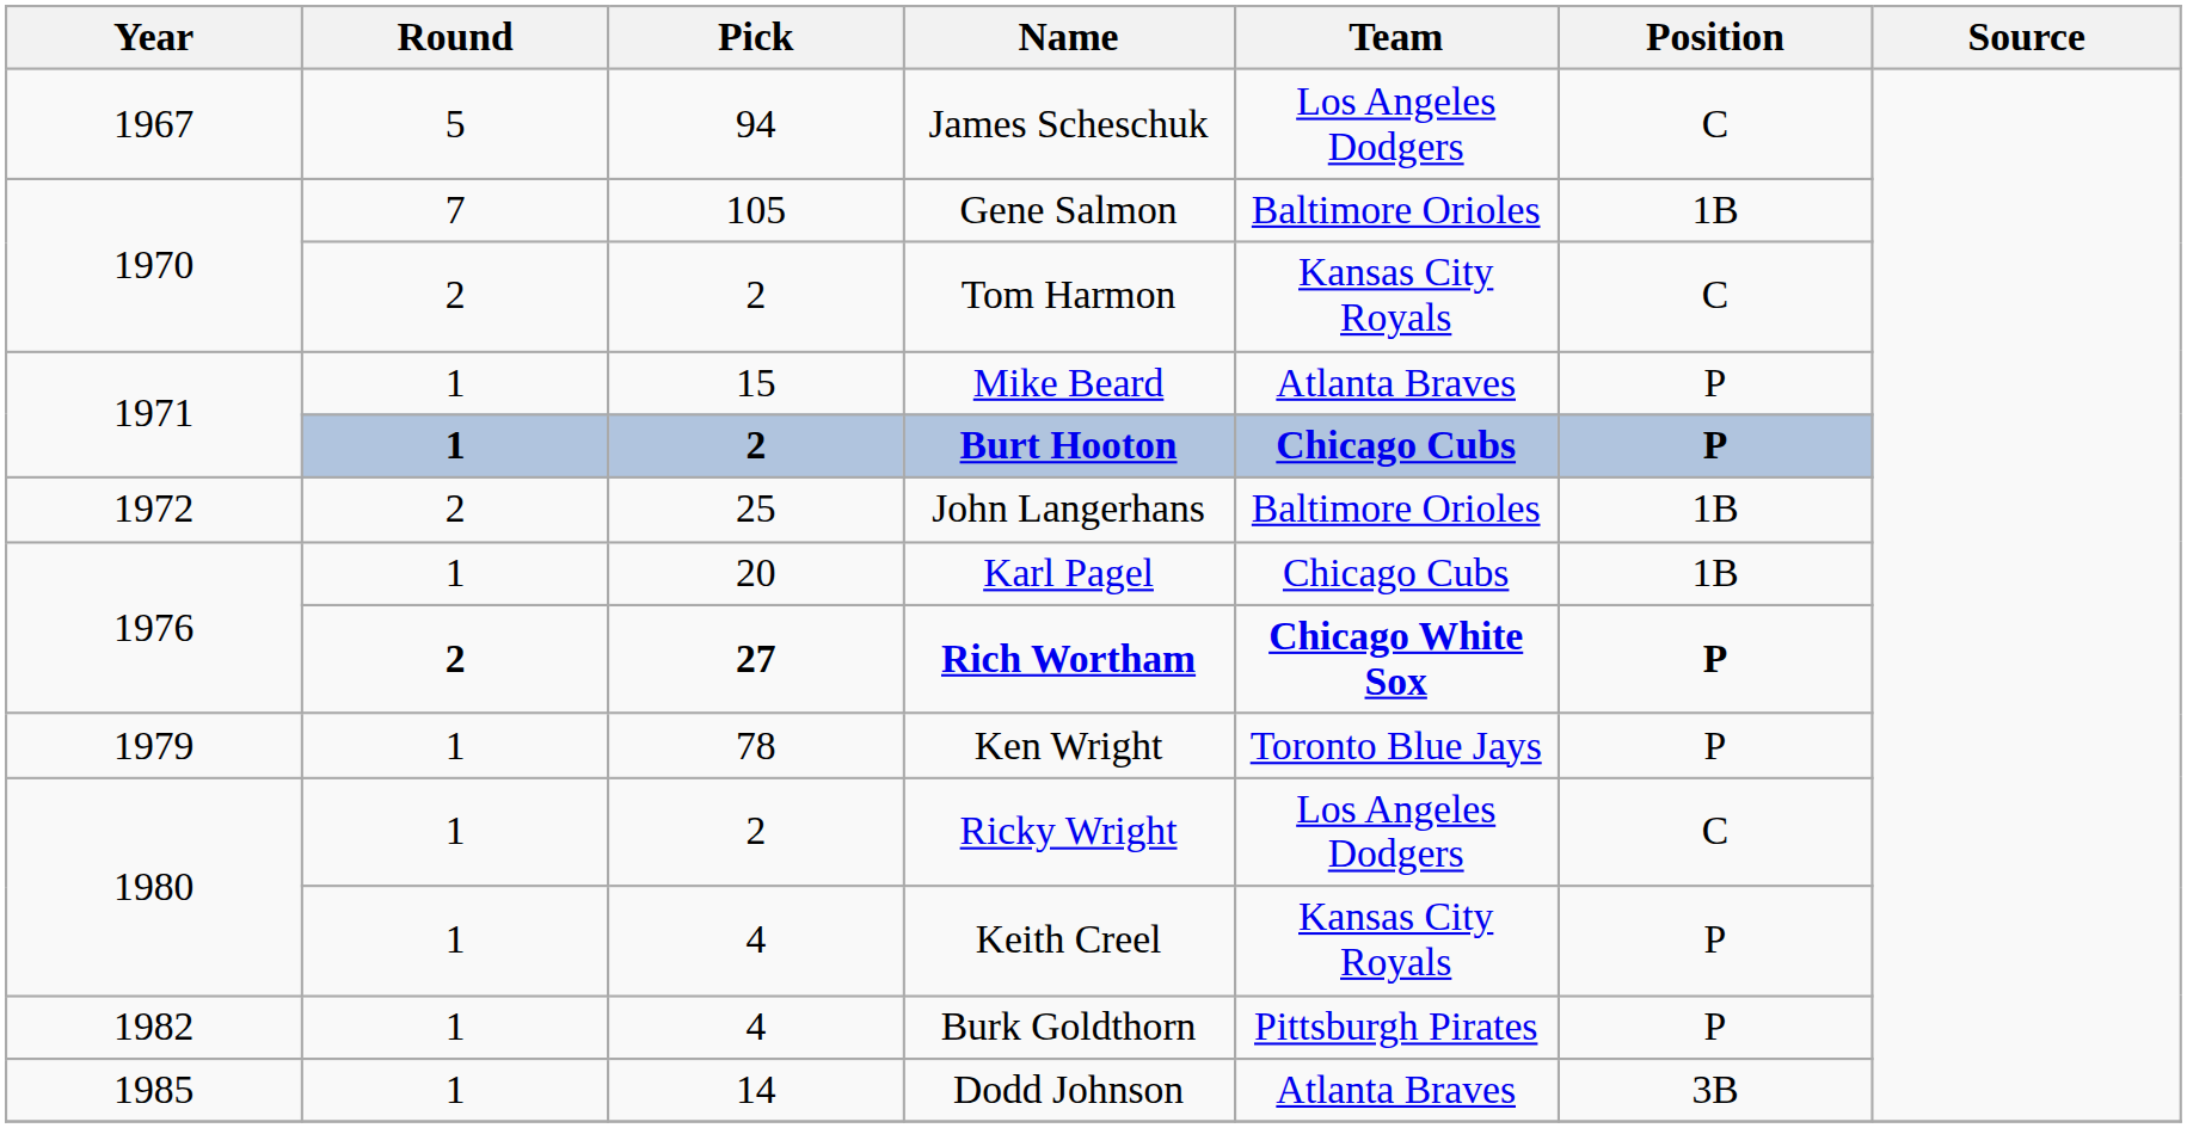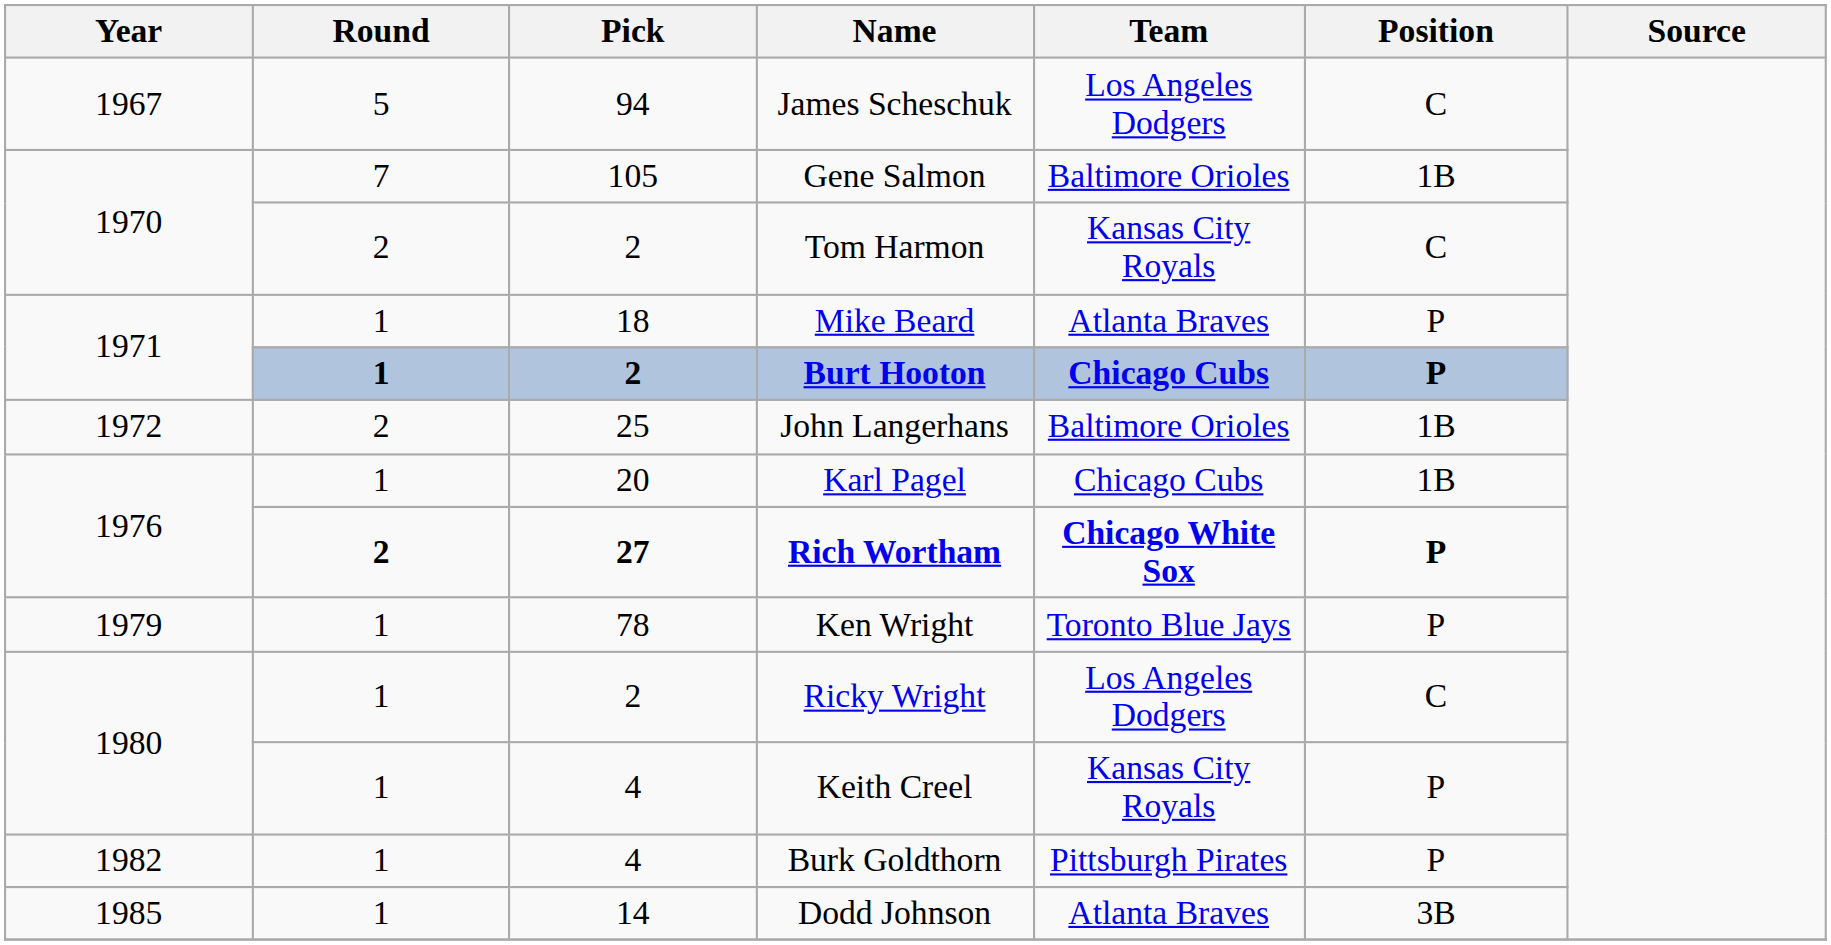Mike Beard | Pick: 15 -> 18
